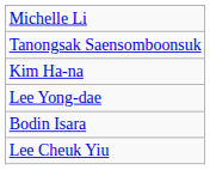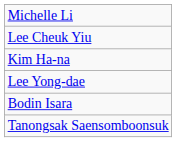row 2 | column 1: Tanongsak Saensomboonsuk -> Lee Cheuk Yiu
row 6 | column 1: Lee Cheuk Yiu -> Tanongsak Saensomboonsuk
